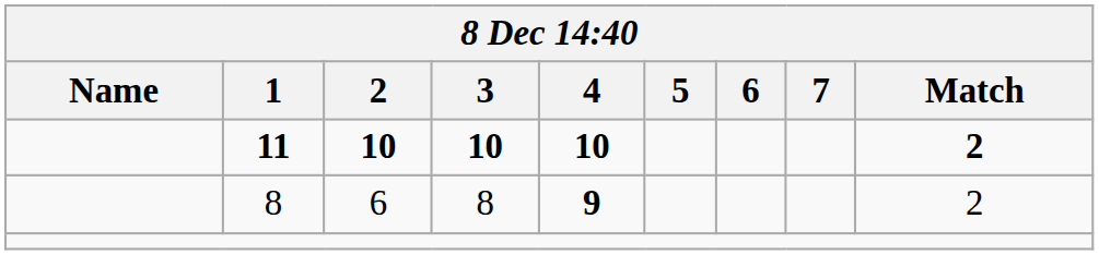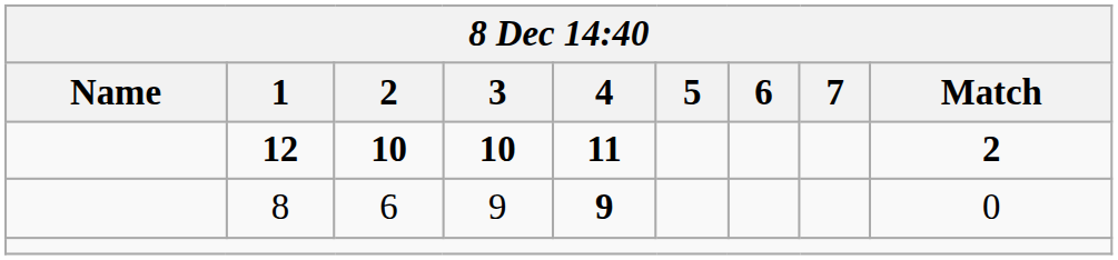row 3 | 1: 11 -> 12
row 3 | 4: 10 -> 11
row 4 | 3: 8 -> 9
row 4 | Match: 2 -> 0
